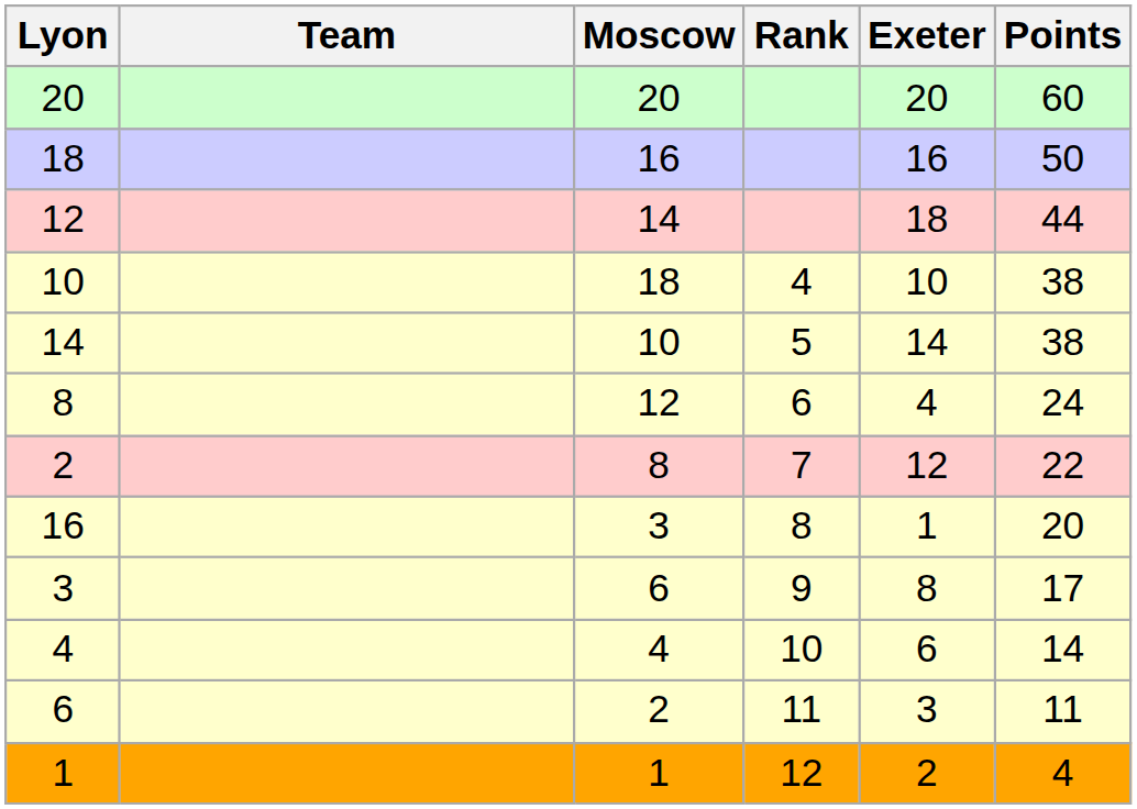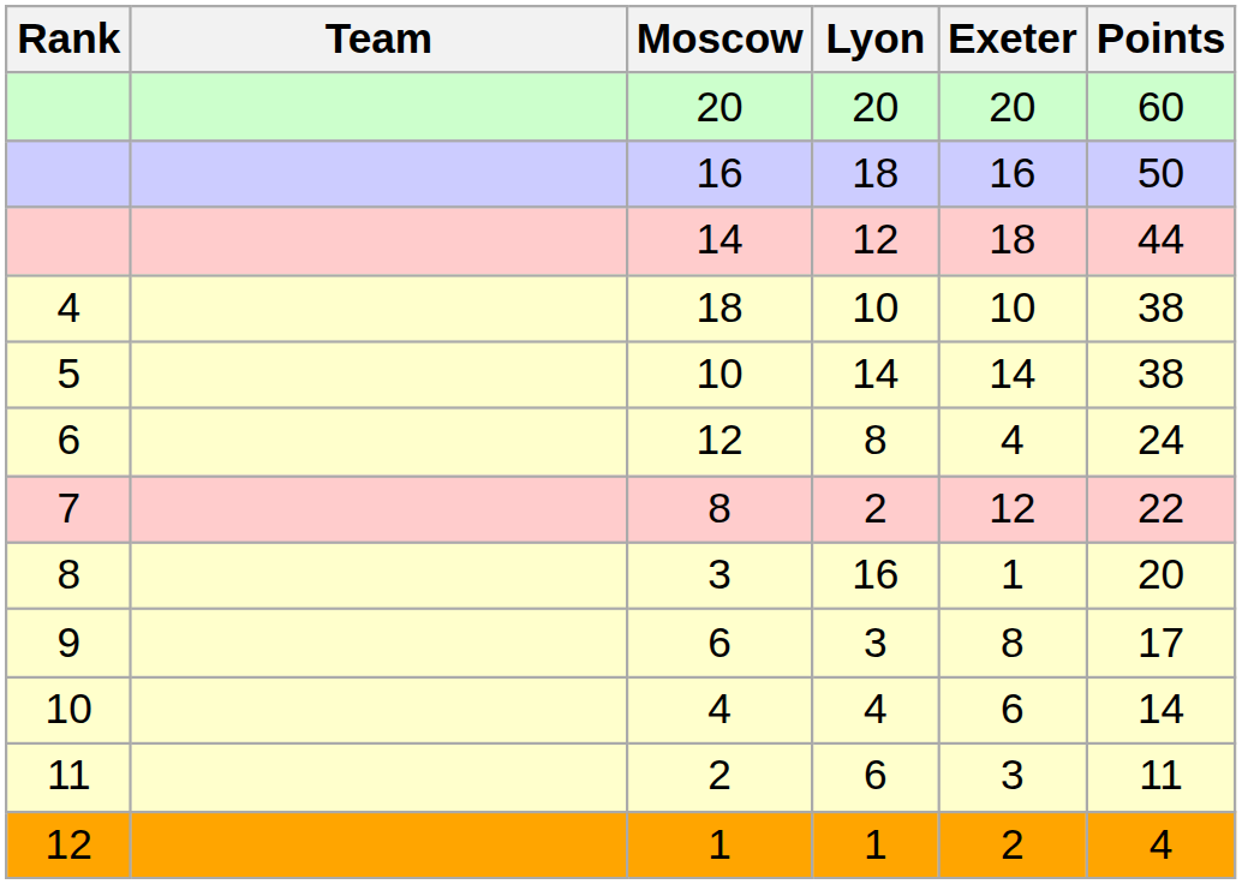columns swapped: Rank <-> Lyon
